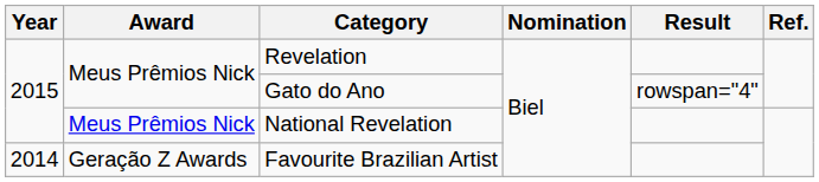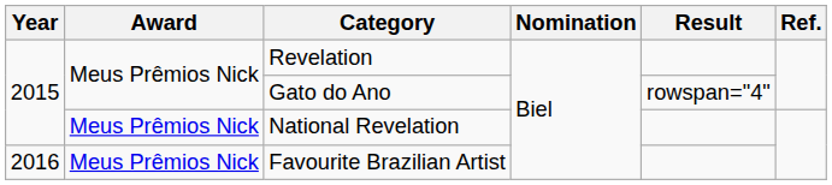Favourite Brazilian Artist | Year: 2014 -> 2016
Favourite Brazilian Artist | Award: Geração Z Awards -> Meus Prêmios Nick
